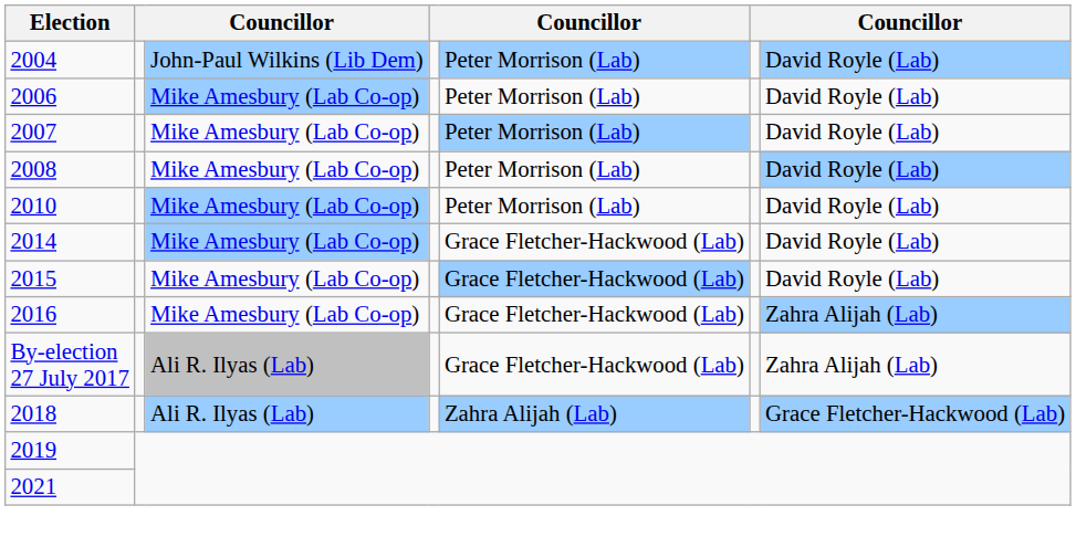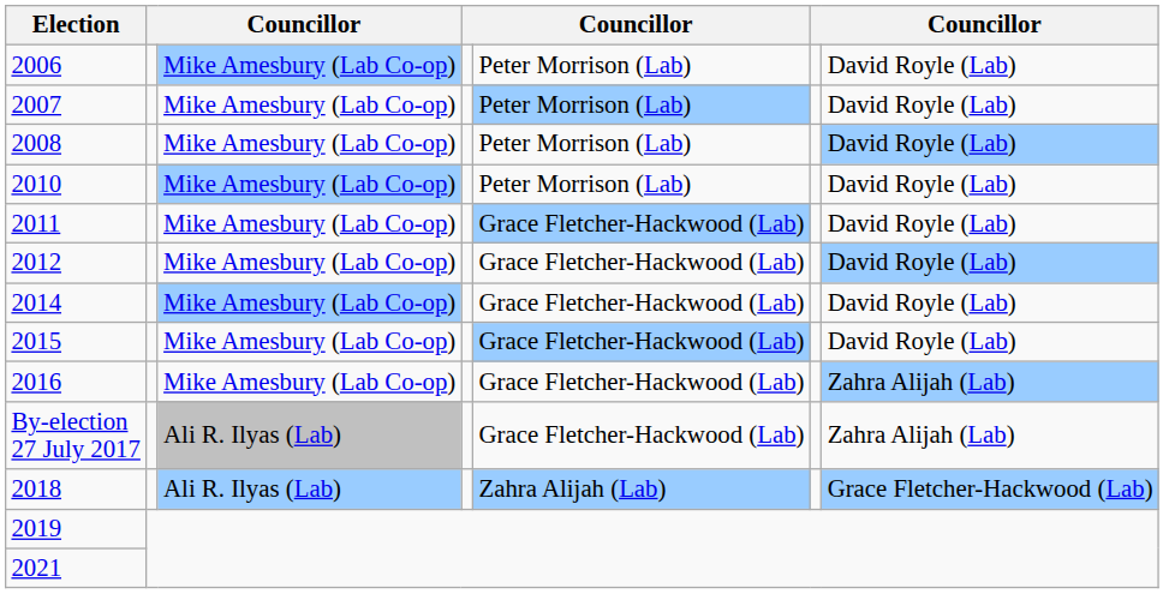- row: 2004 | John-Paul Wilkins (Lib Dem) | Peter Morrison (Lab) | David Royle (Lab)
+ row: 2011 | Mike Amesbury (Lab Co-op) | Grace Fletcher-Hackwood (Lab) | David Royle (Lab)
+ row: 2012 | Mike Amesbury (Lab Co-op) | Grace Fletcher-Hackwood (Lab) | David Royle (Lab)
